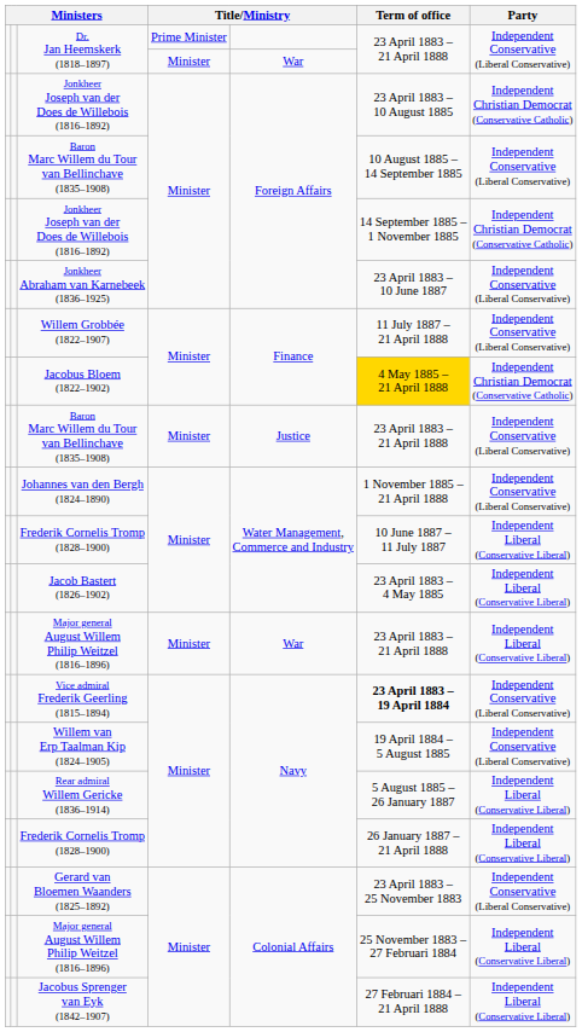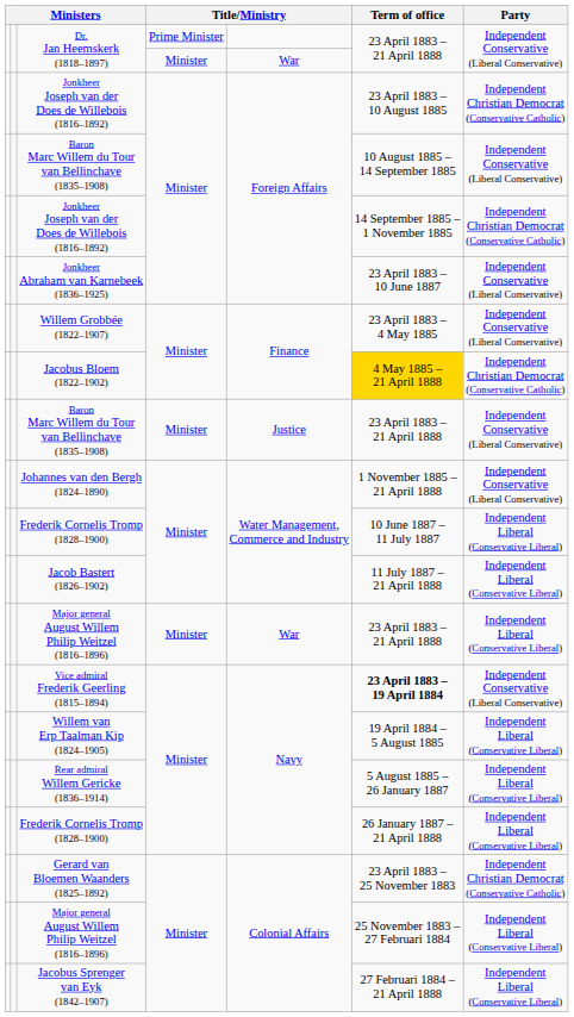Willem Grobbée (1822–1907) | Term of office: 11 July 1887 – 21 April 1888 -> 23 April 1883 – 4 May 1885
Jacob Bastert (1826–1902) | Term of office: 23 April 1883 – 4 May 1885 -> 11 July 1887 – 21 April 1888
Willem van Erp Taalman Kip (1824–1905) | Party: Independent Conservative (Liberal Conservative) -> Independent Liberal (Conservative Liberal)
Gerard van Bloemen Waanders (1825–1892) | Party: Independent Conservative (Liberal Conservative) -> Independent Christian Democrat (Conservative Catholic)
